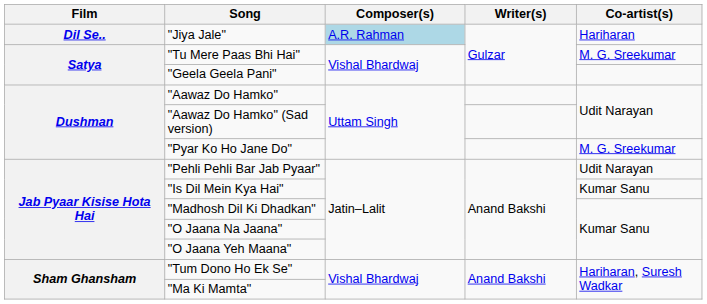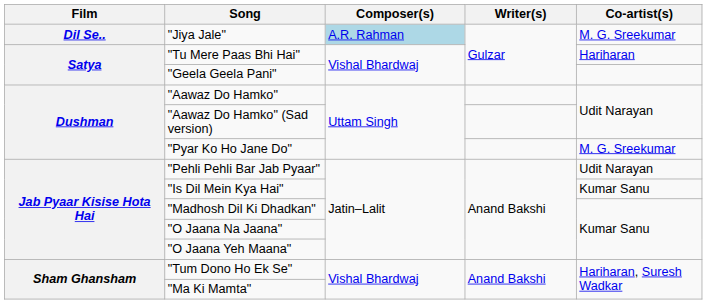"Jiya Jale" | Co-artist(s): Hariharan -> M. G. Sreekumar
"Tu Mere Paas Bhi Hai" | Co-artist(s): M. G. Sreekumar -> Hariharan
